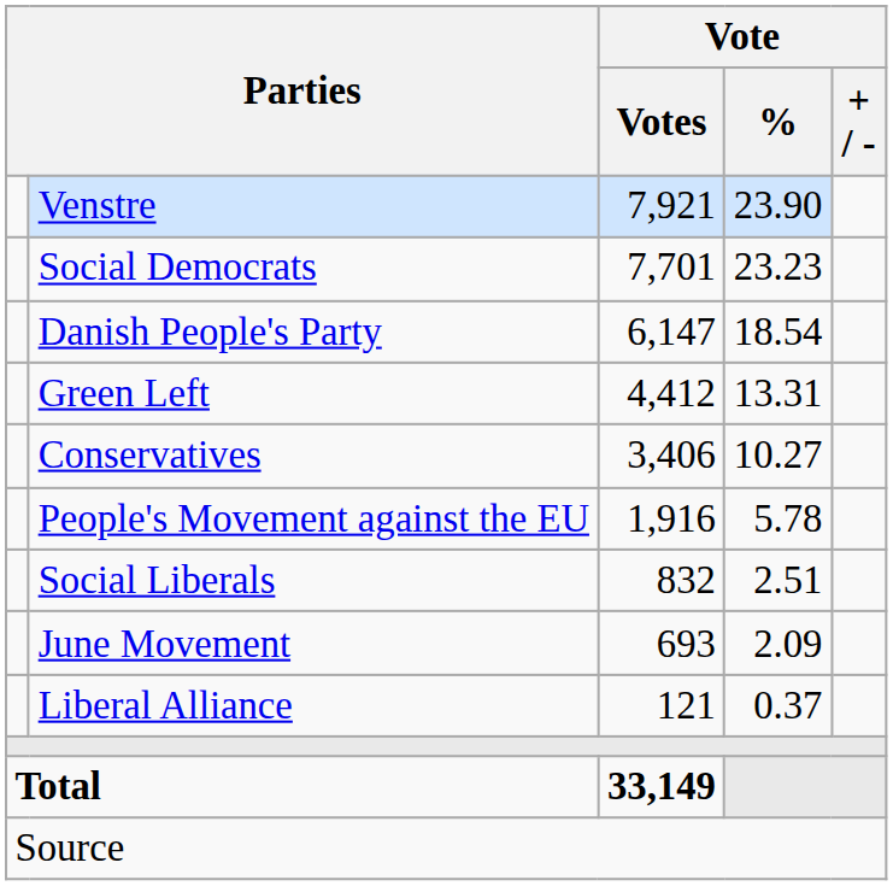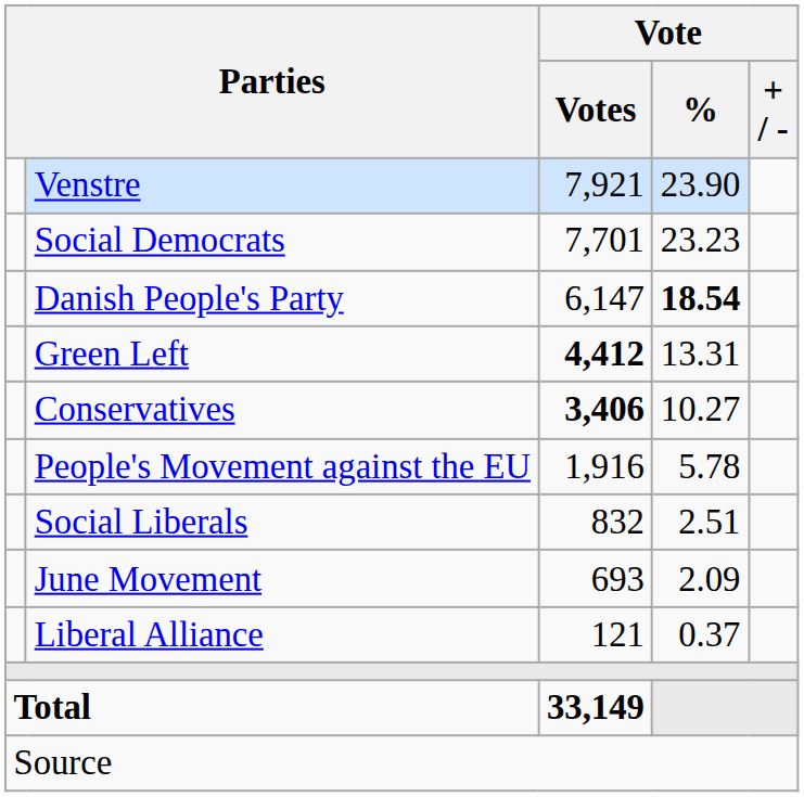Danish People's Party | Vote / %: normal -> bold
Green Left | Vote / Votes: normal -> bold
Conservatives | Vote / Votes: normal -> bold
